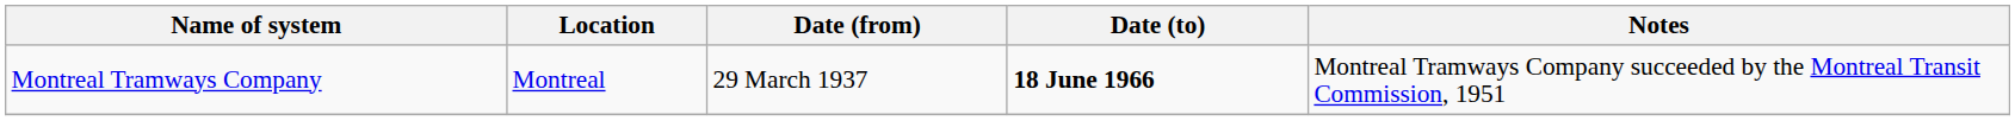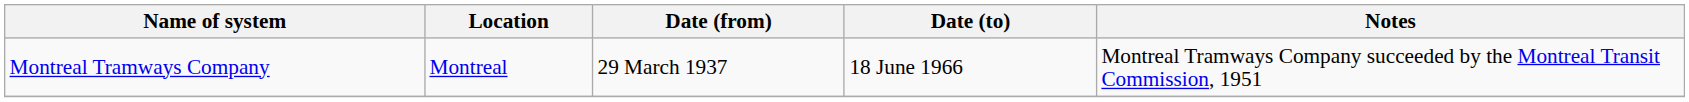Montreal Tramways Company | Date (to): bold -> normal
